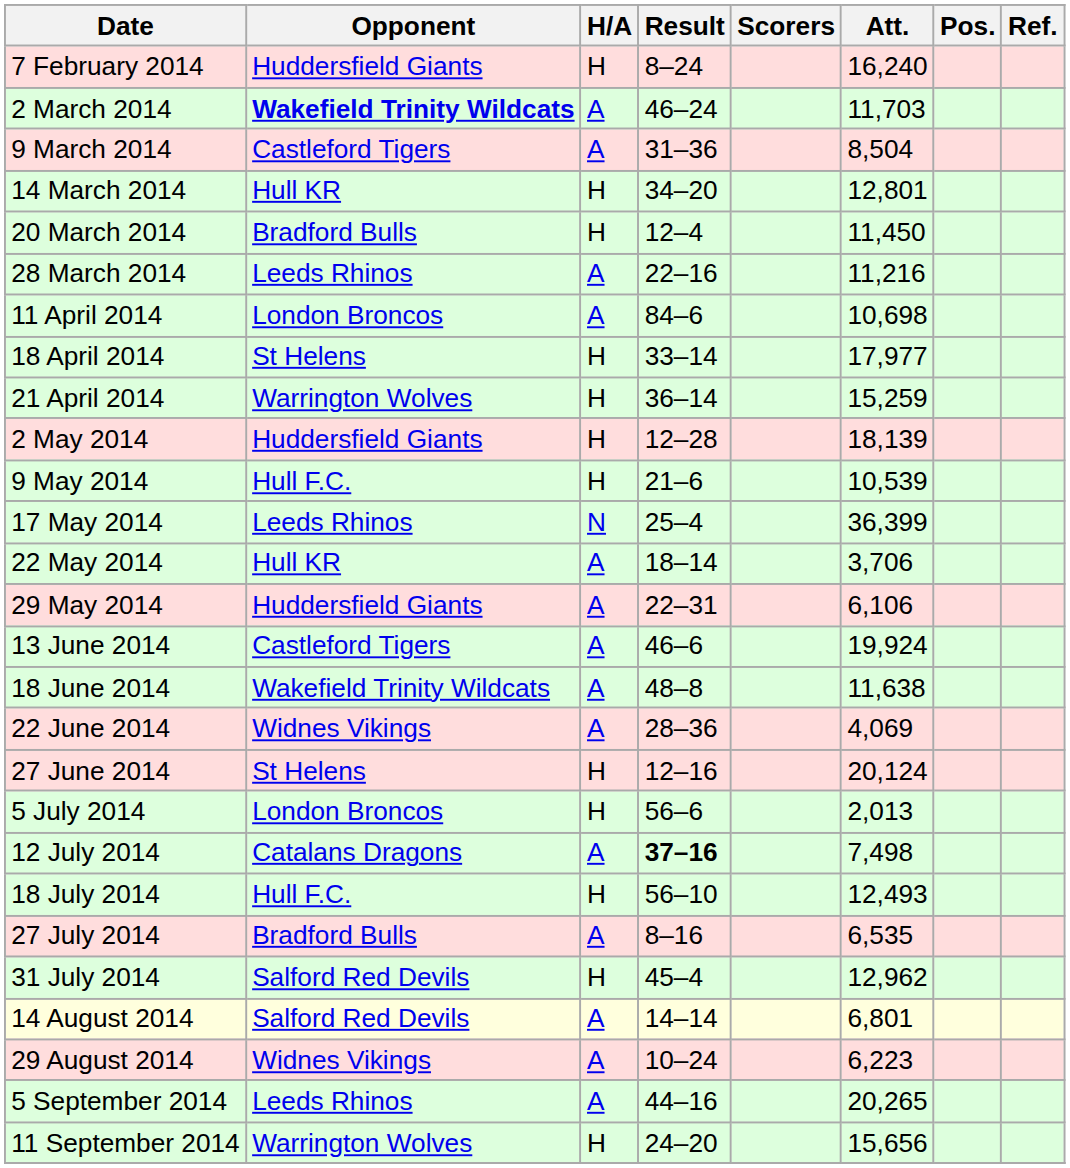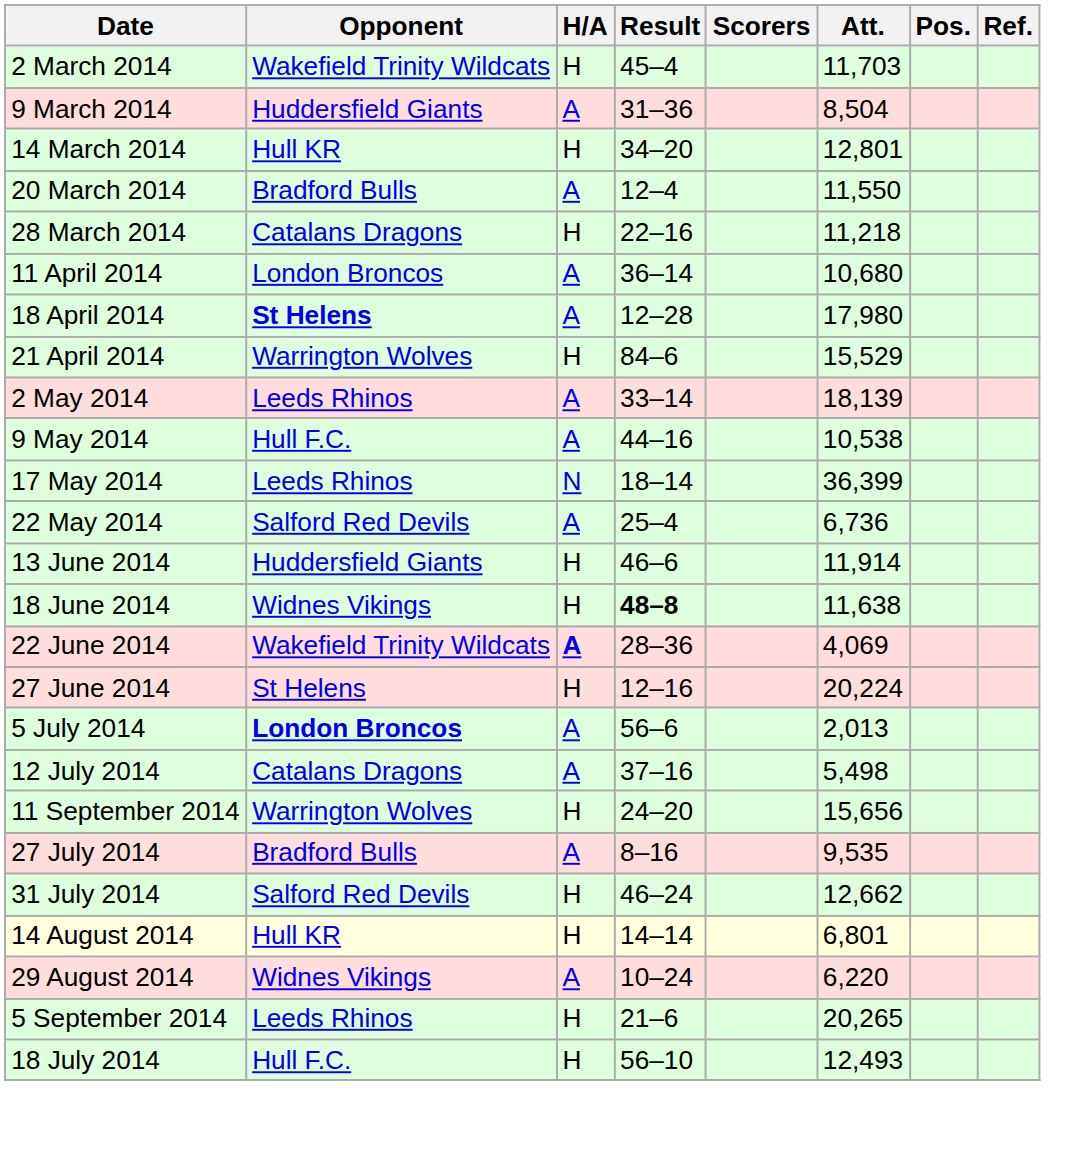- row: 7 February 2014 | Huddersfield Giants | H | 8–24 | 16,240
2 March 2014 | Opponent: bold -> normal
2 March 2014 | H/A: A -> H
2 March 2014 | Result: 46–24 -> 45–4
9 March 2014 | Opponent: Castleford Tigers -> Huddersfield Giants
20 March 2014 | H/A: H -> A
20 March 2014 | Att.: 11,450 -> 11,550
28 March 2014 | Opponent: Leeds Rhinos -> Catalans Dragons
28 March 2014 | H/A: A -> H
28 March 2014 | Att.: 11,216 -> 11,218
11 April 2014 | Result: 84–6 -> 36–14
11 April 2014 | Att.: 10,698 -> 10,680
18 April 2014 | Opponent: normal -> bold
18 April 2014 | H/A: H -> A
18 April 2014 | Result: 33–14 -> 12–28
18 April 2014 | Att.: 17,977 -> 17,980
21 April 2014 | Result: 36–14 -> 84–6
21 April 2014 | Att.: 15,259 -> 15,529
2 May 2014 | Opponent: Huddersfield Giants -> Leeds Rhinos
2 May 2014 | H/A: H -> A
2 May 2014 | Result: 12–28 -> 33–14
9 May 2014 | H/A: H -> A
9 May 2014 | Result: 21–6 -> 44–16
9 May 2014 | Att.: 10,539 -> 10,538
17 May 2014 | Result: 25–4 -> 18–14
22 May 2014 | Opponent: Hull KR -> Salford Red Devils
22 May 2014 | Result: 18–14 -> 25–4
22 May 2014 | Att.: 3,706 -> 6,736
- row: 29 May 2014 | Huddersfield Giants | A | 22–31 | 6,106
13 June 2014 | Opponent: Castleford Tigers -> Huddersfield Giants
13 June 2014 | H/A: A -> H
13 June 2014 | Att.: 19,924 -> 11,914
18 June 2014 | Opponent: Wakefield Trinity Wildcats -> Widnes Vikings
18 June 2014 | H/A: A -> H
18 June 2014 | Result: normal -> bold
22 June 2014 | Opponent: Widnes Vikings -> Wakefield Trinity Wildcats
22 June 2014 | H/A: normal -> bold
27 June 2014 | Att.: 20,124 -> 20,224
5 July 2014 | Opponent: normal -> bold
5 July 2014 | H/A: H -> A
12 July 2014 | Result: bold -> normal
12 July 2014 | Att.: 7,498 -> 5,498
rows swapped: 18 July 2014 <-> 11 September 2014
27 July 2014 | Att.: 6,535 -> 9,535
31 July 2014 | Result: 45–4 -> 46–24
31 July 2014 | Att.: 12,962 -> 12,662
14 August 2014 | Opponent: Salford Red Devils -> Hull KR
14 August 2014 | H/A: A -> H
29 August 2014 | Att.: 6,223 -> 6,220
5 September 2014 | H/A: A -> H
5 September 2014 | Result: 44–16 -> 21–6
